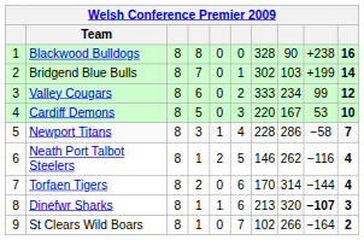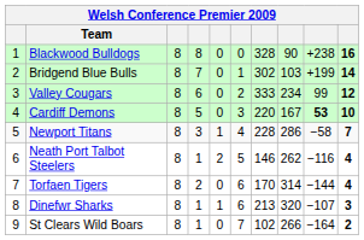Cardiff Demons | column 9: normal -> bold
Dinefwr Sharks | column 9: bold -> normal
